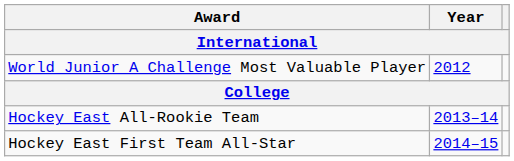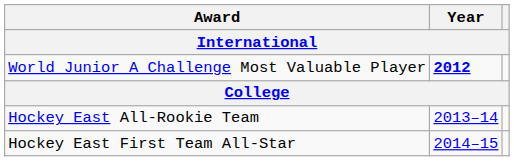World Junior A Challenge Most Valuable Player | Year: normal -> bold
